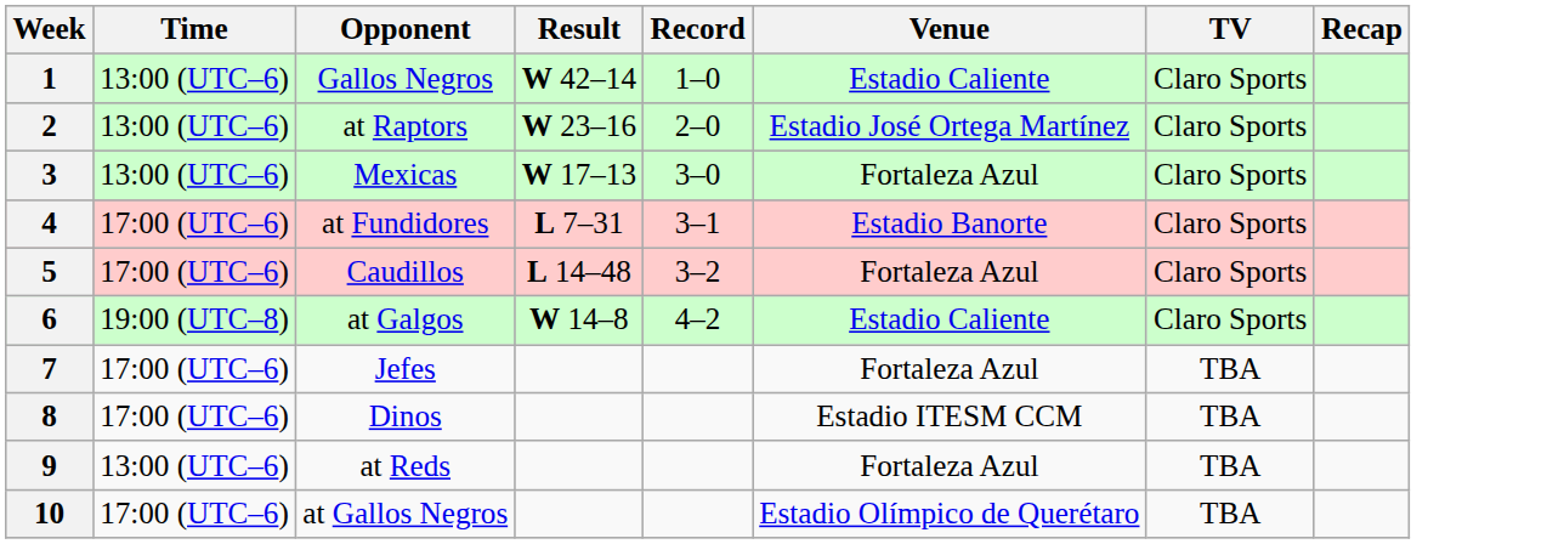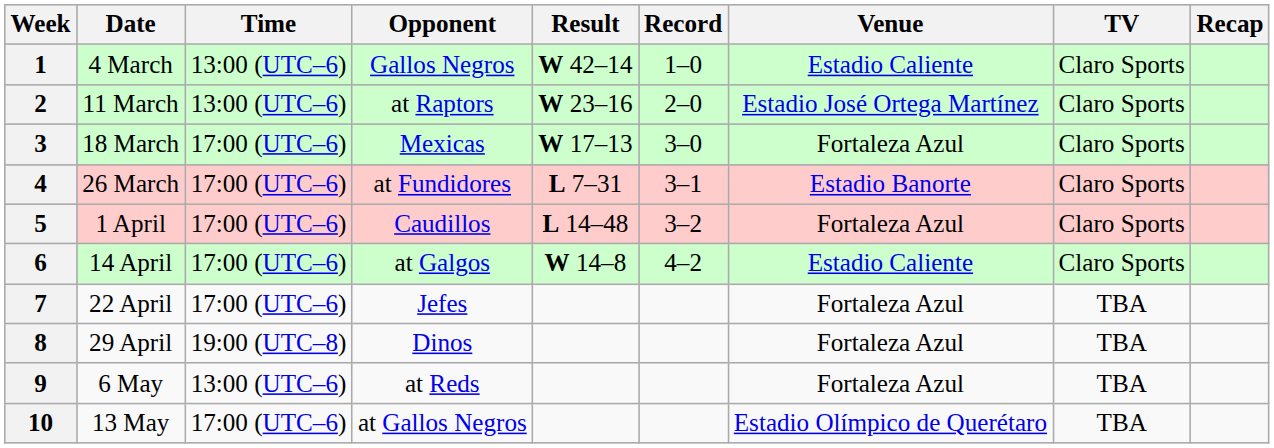+ column: Date | 4 March | 11 March | 18 March | 26 March | 1 April | 14 April | 22 April | 29 April | 6 May | 13 May
3 | Time: 13:00 (UTC–6) -> 17:00 (UTC–6)
6 | Time: 19:00 (UTC–8) -> 17:00 (UTC–6)
8 | Time: 17:00 (UTC–6) -> 19:00 (UTC–8)
8 | Venue: Estadio ITESM CCM -> Fortaleza Azul
